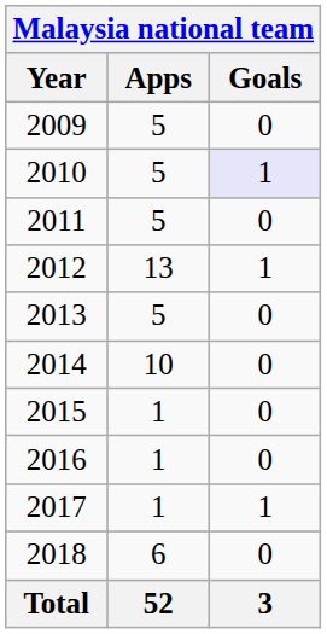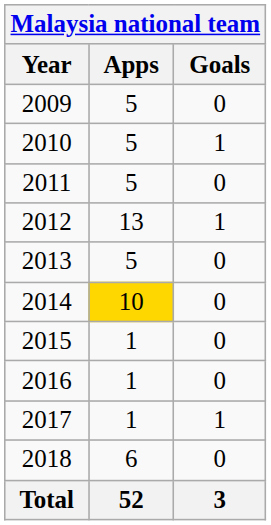2010 | Goals: lavender background -> no background
2014 | Apps: no background -> gold background
